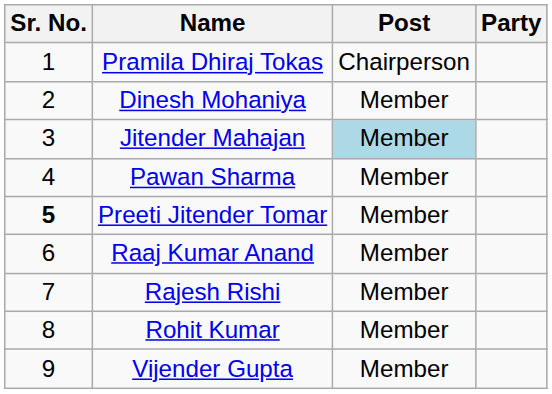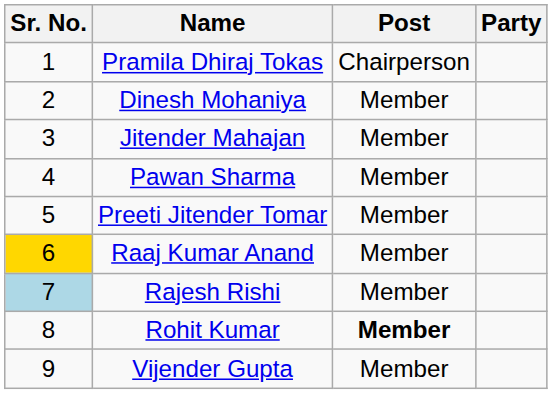Jitender Mahajan | Post: lightblue background -> no background
Preeti Jitender Tomar | Sr. No.: bold -> normal
Raaj Kumar Anand | Sr. No.: no background -> gold background
Rajesh Rishi | Sr. No.: no background -> lightblue background
Rohit Kumar | Post: normal -> bold
